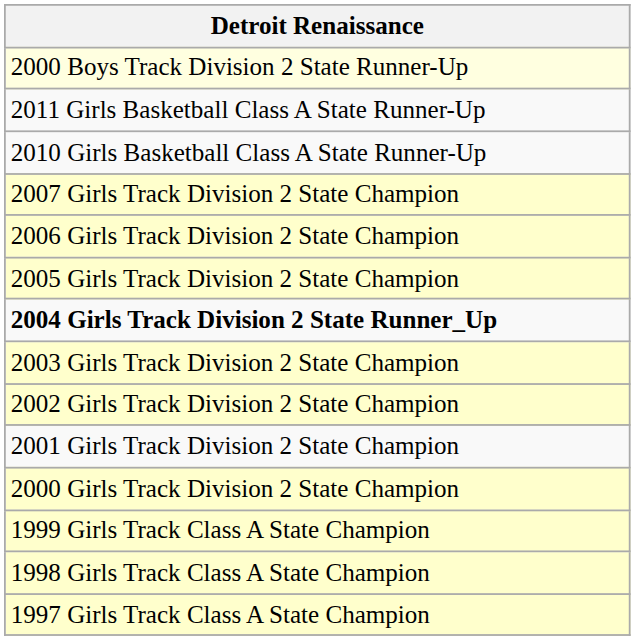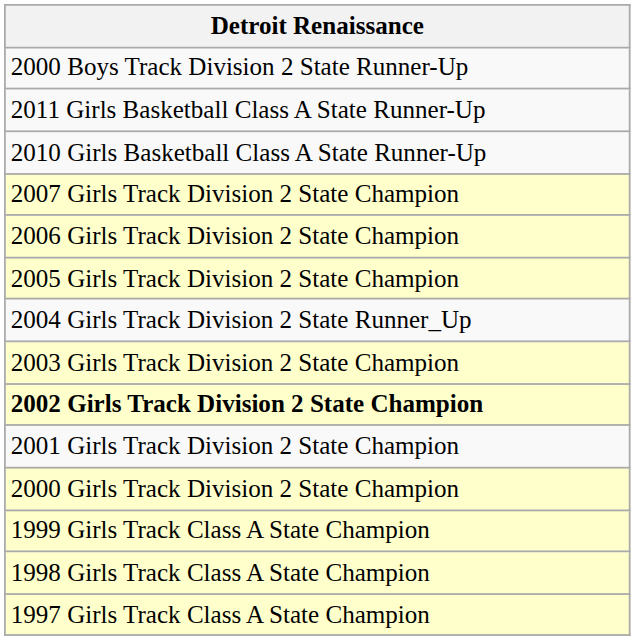2000 Boys Track Division 2 State Runner-Up | column 1: lightyellow background -> no background
2004 Girls Track Division 2 State Runner_Up | column 1: bold -> normal
2002 Girls Track Division 2 State Champion | column 1: normal -> bold
